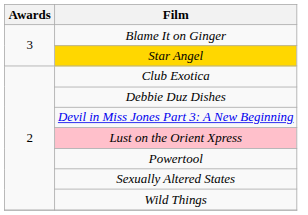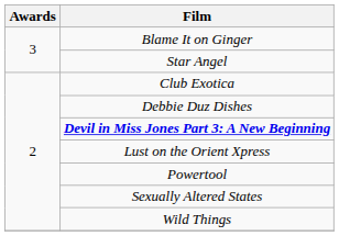Star Angel | Film: gold background -> no background
Devil in Miss Jones Part 3: A New Beginning | Film: normal -> bold
Lust on the Orient Xpress | Film: pink background -> no background
